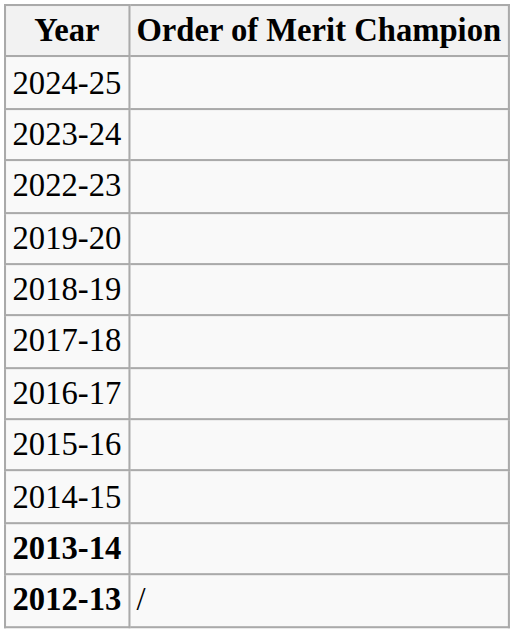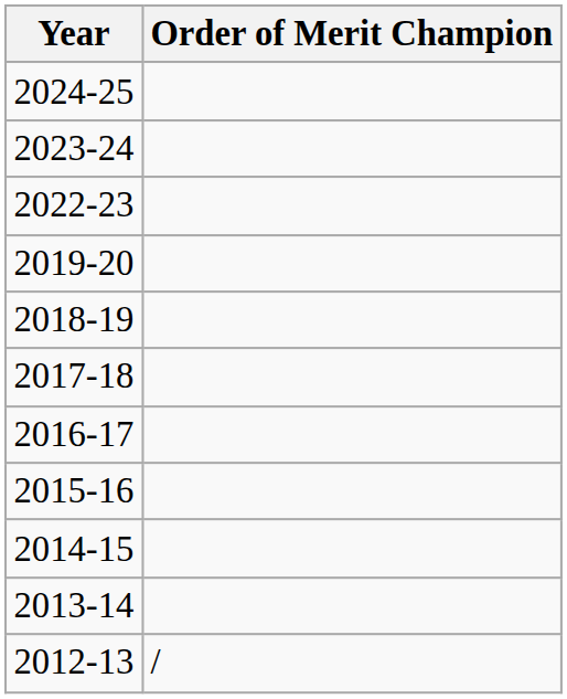2013-14 | Year: bold -> normal
2012-13 | Year: bold -> normal
